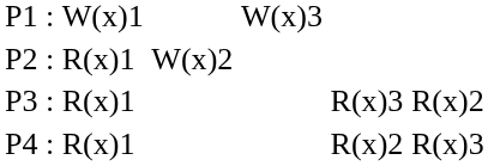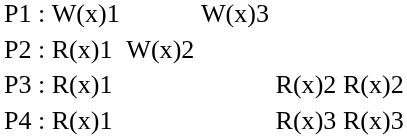P3 : | column 5: R(x)3 -> R(x)2
P4 : | column 5: R(x)2 -> R(x)3
